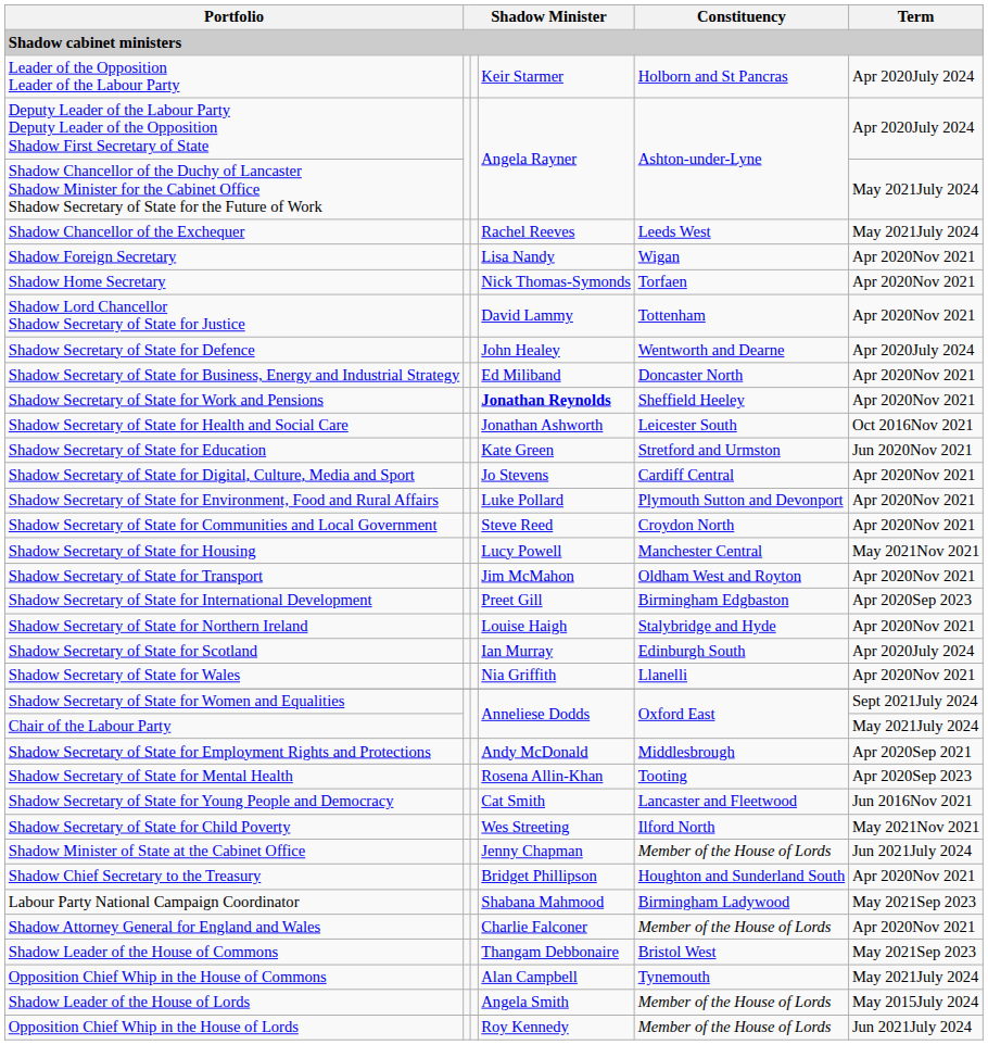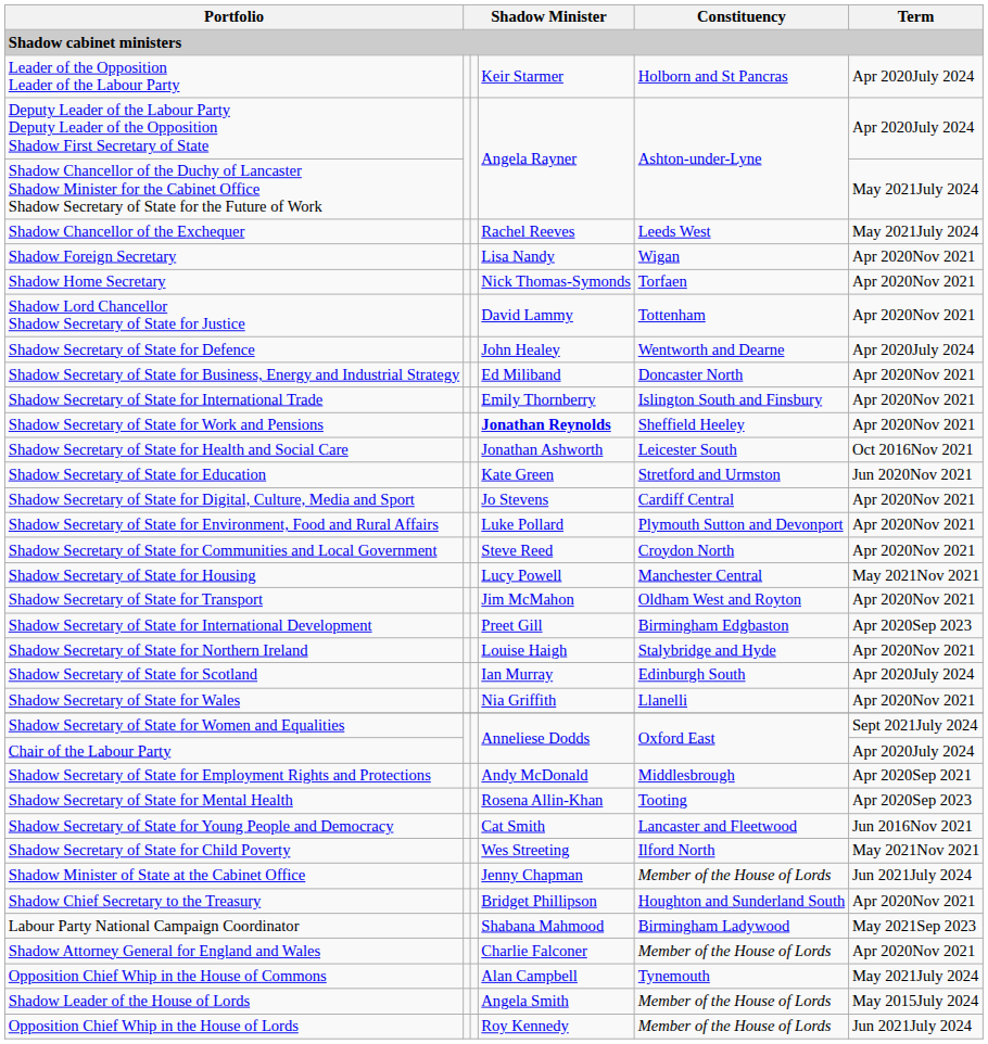+ row: Shadow Secretary of State for International Trade | Emily Thornberry | Islington South and Finsbury | Apr 2020Nov 2021
Chair of the Labour Party | Term: May 2021July 2024 -> Apr 2020July 2024
- row: Shadow Leader of the House of Commons | Thangam Debbonaire | Bristol West | May 2021Sep 2023
